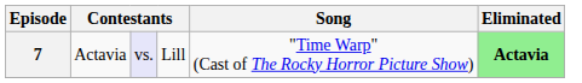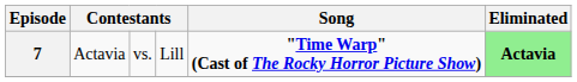7 | column 3: lavender background -> no background
7 | Song: normal -> bold
